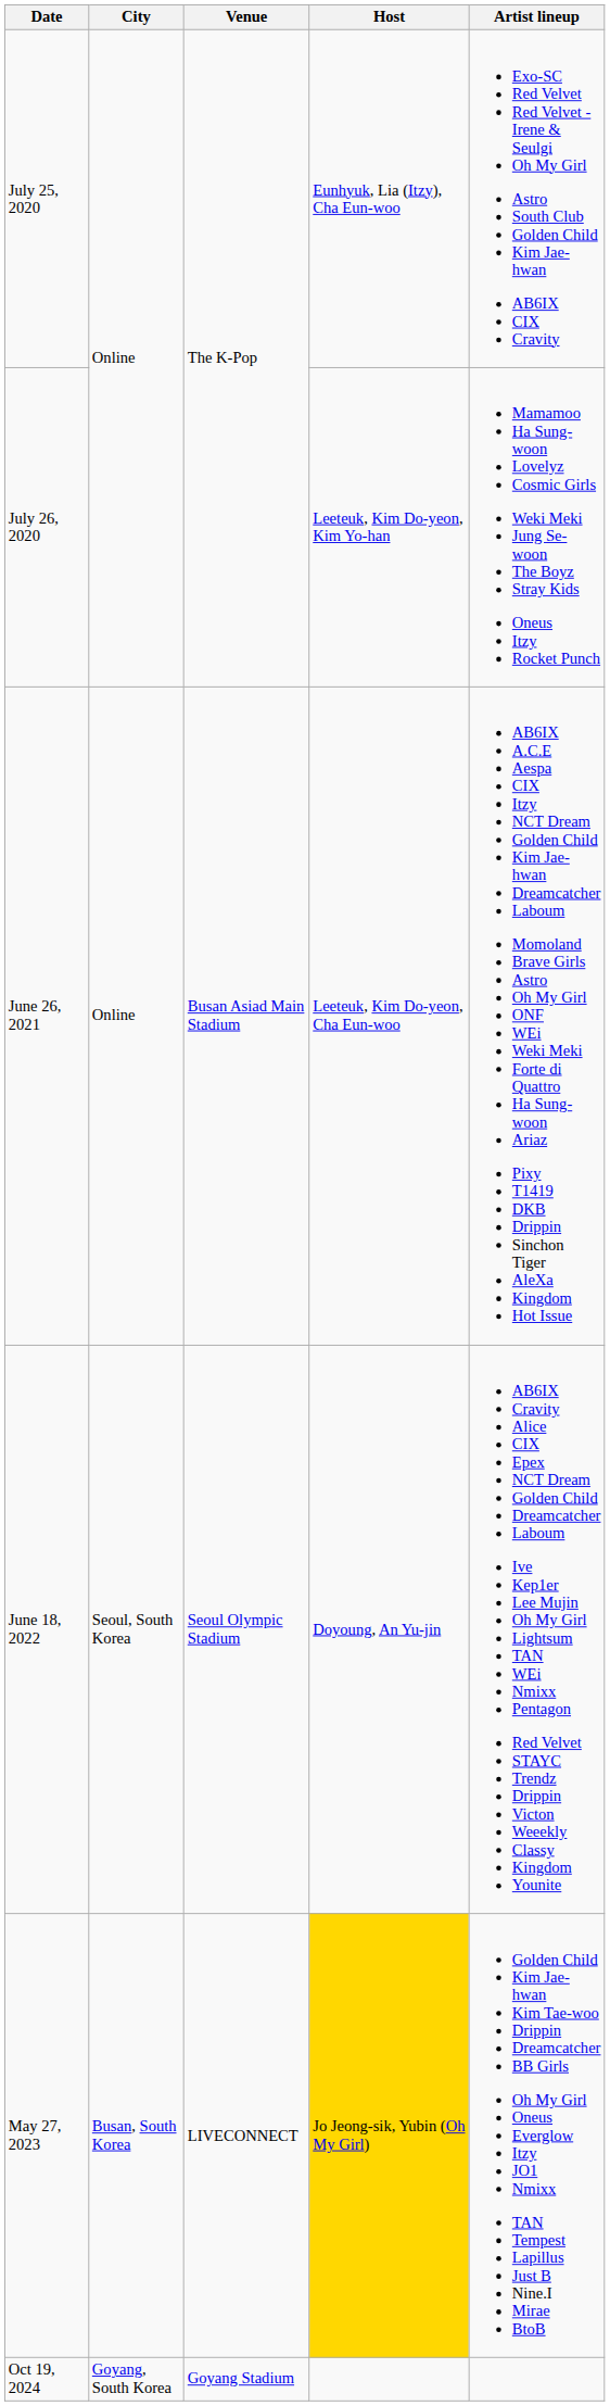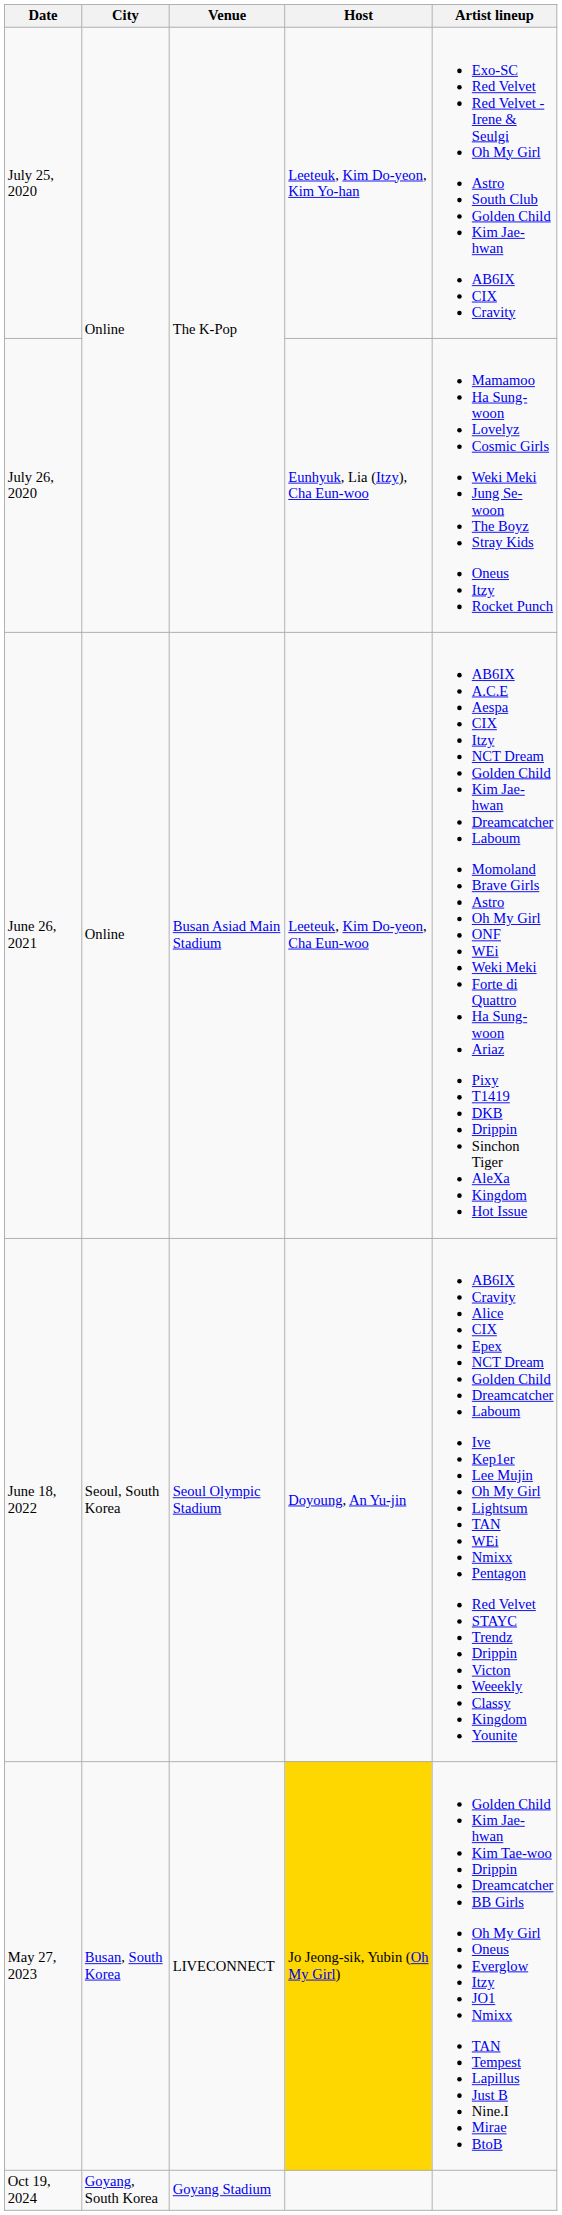July 25, 2020 | Host: Eunhyuk, Lia (Itzy), Cha Eun-woo -> Leeteuk, Kim Do-yeon, Kim Yo-han
July 26, 2020 | Host: Leeteuk, Kim Do-yeon, Kim Yo-han -> Eunhyuk, Lia (Itzy), Cha Eun-woo
